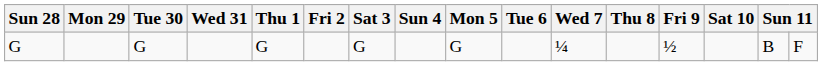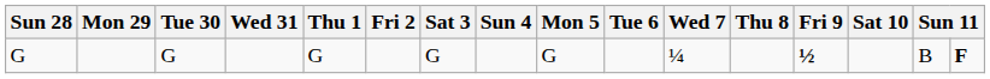row 2 | Fri 9: normal -> bold
row 2 | column 16: normal -> bold
